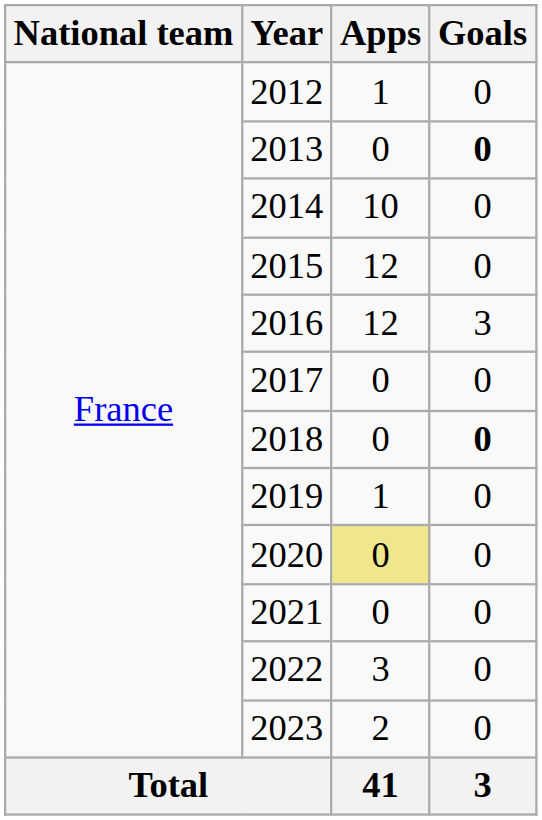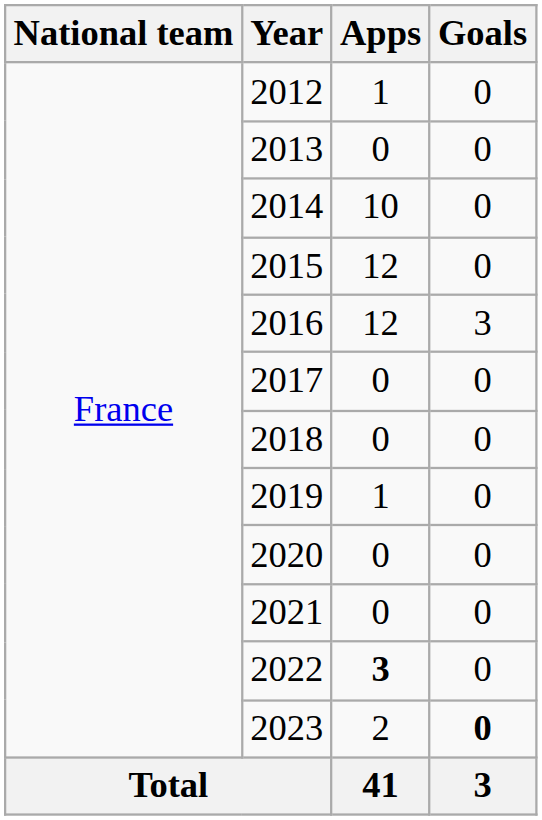2013 | Goals: bold -> normal
2018 | Goals: bold -> normal
2020 | Apps: khaki background -> no background
2022 | Apps: normal -> bold
2023 | Goals: normal -> bold
